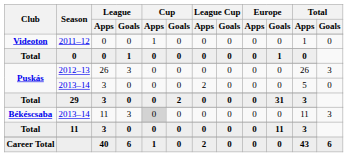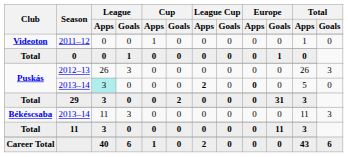Puskás / 2013–14 | League / Apps: no background -> paleturquoise background
Puskás / 2013–14 | League Cup / Apps: normal -> bold
Puskás / 2013–14 | Europe / Apps: normal -> bold
Békéscsaba / 2013–14 | Cup / Apps: lightgrey background -> no background
